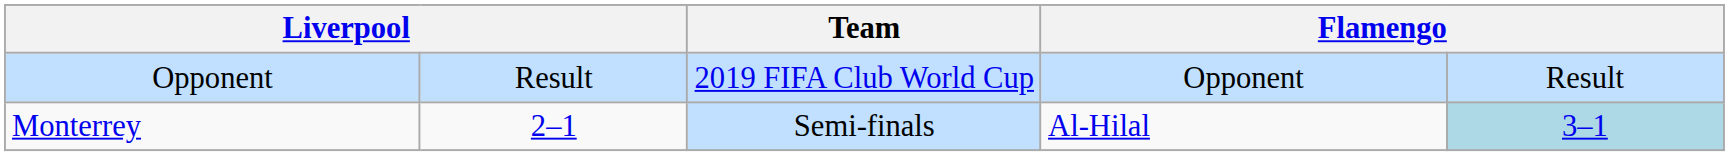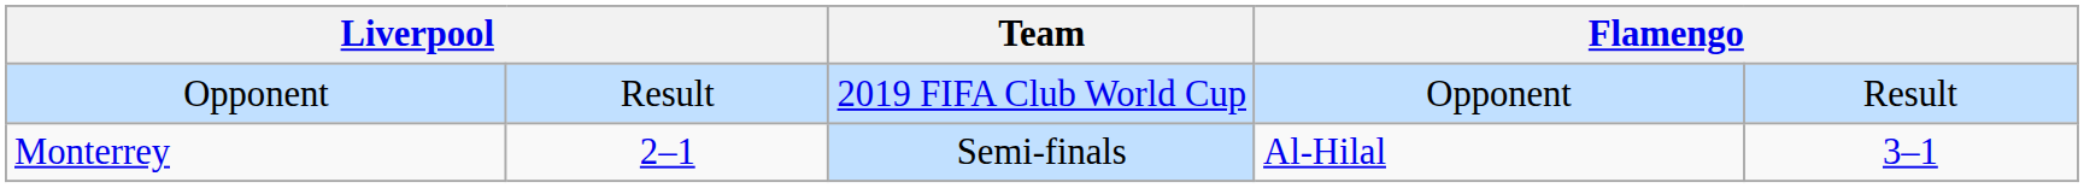Monterrey | column 5: lightblue background -> no background
